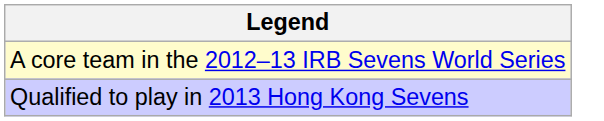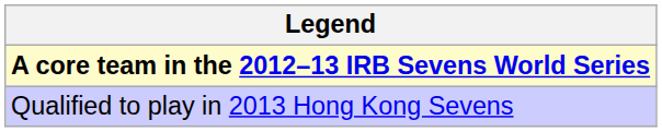row 2 | column 1: normal -> bold
